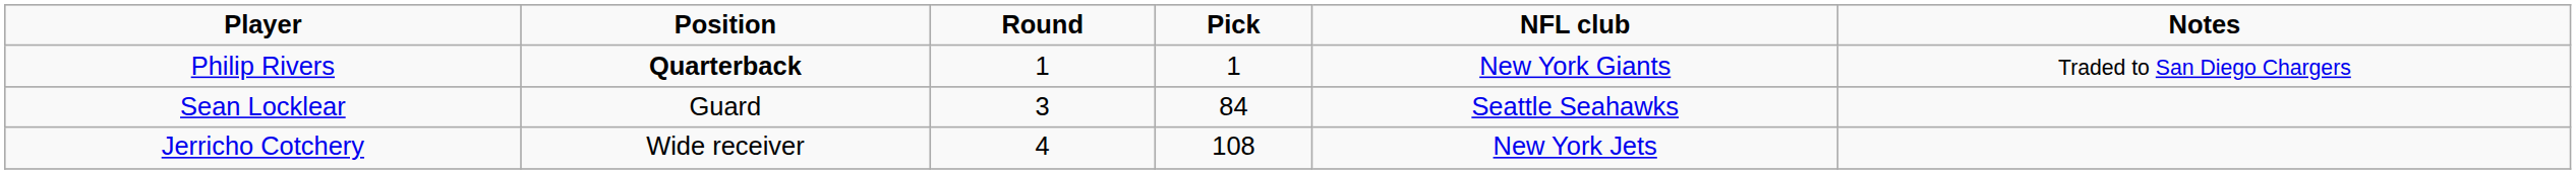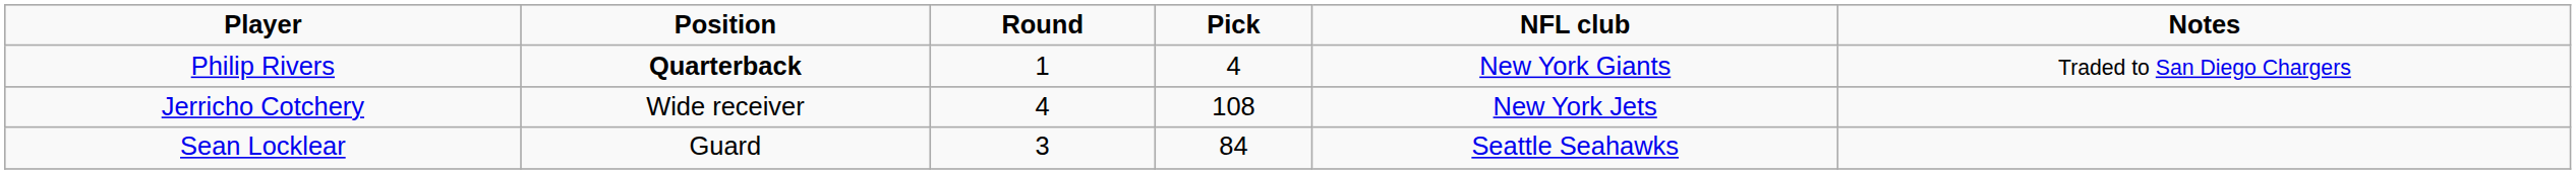Philip Rivers | Pick: 1 -> 4
rows swapped: Sean Locklear <-> Jerricho Cotchery
